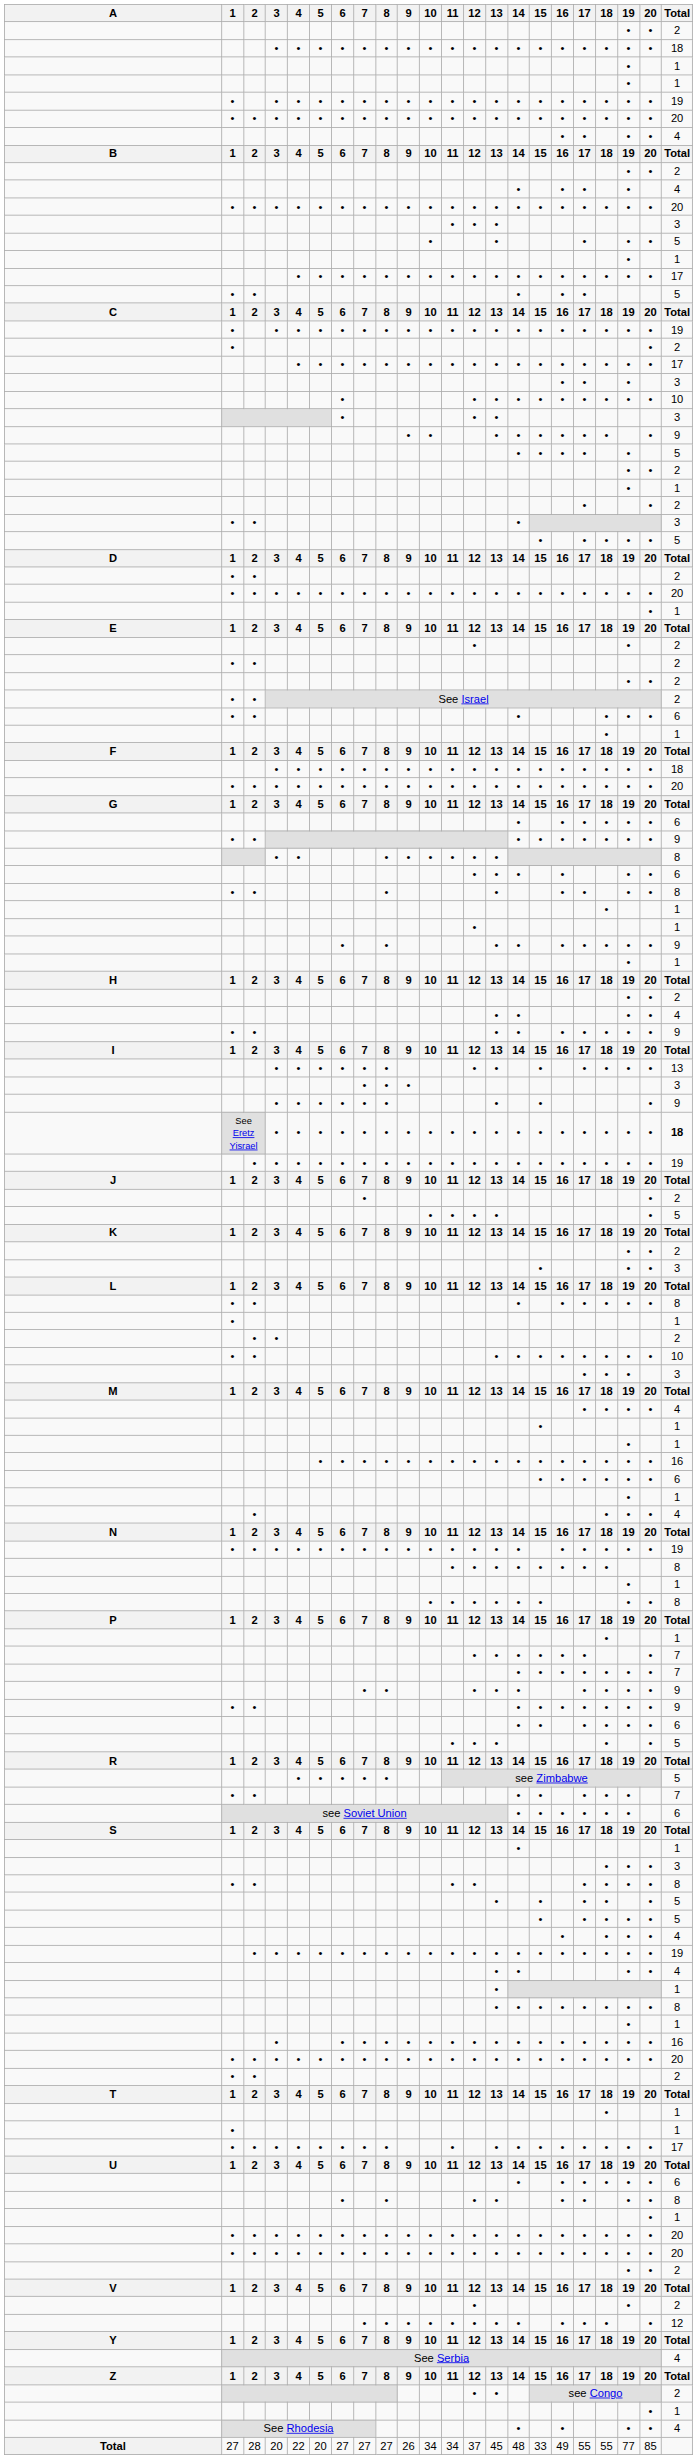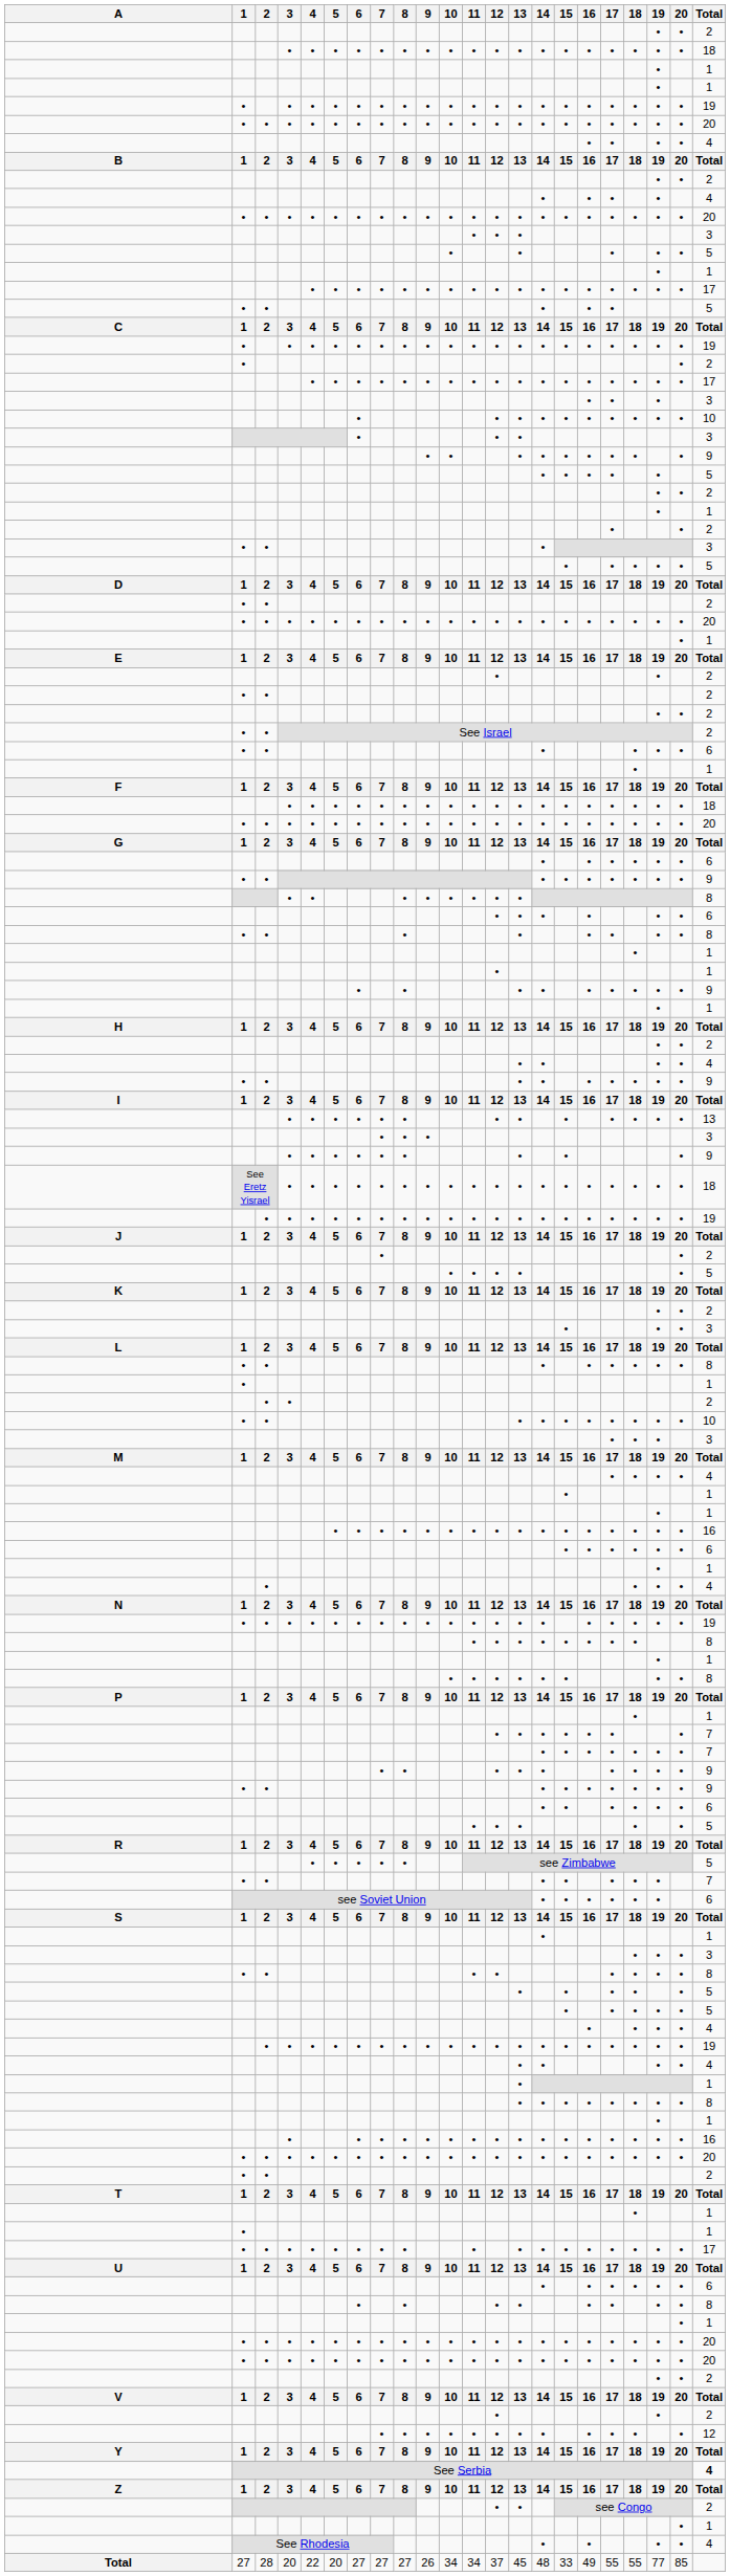See Eretz Yisrael | Total: bold -> normal
See Serbia | Total: normal -> bold
